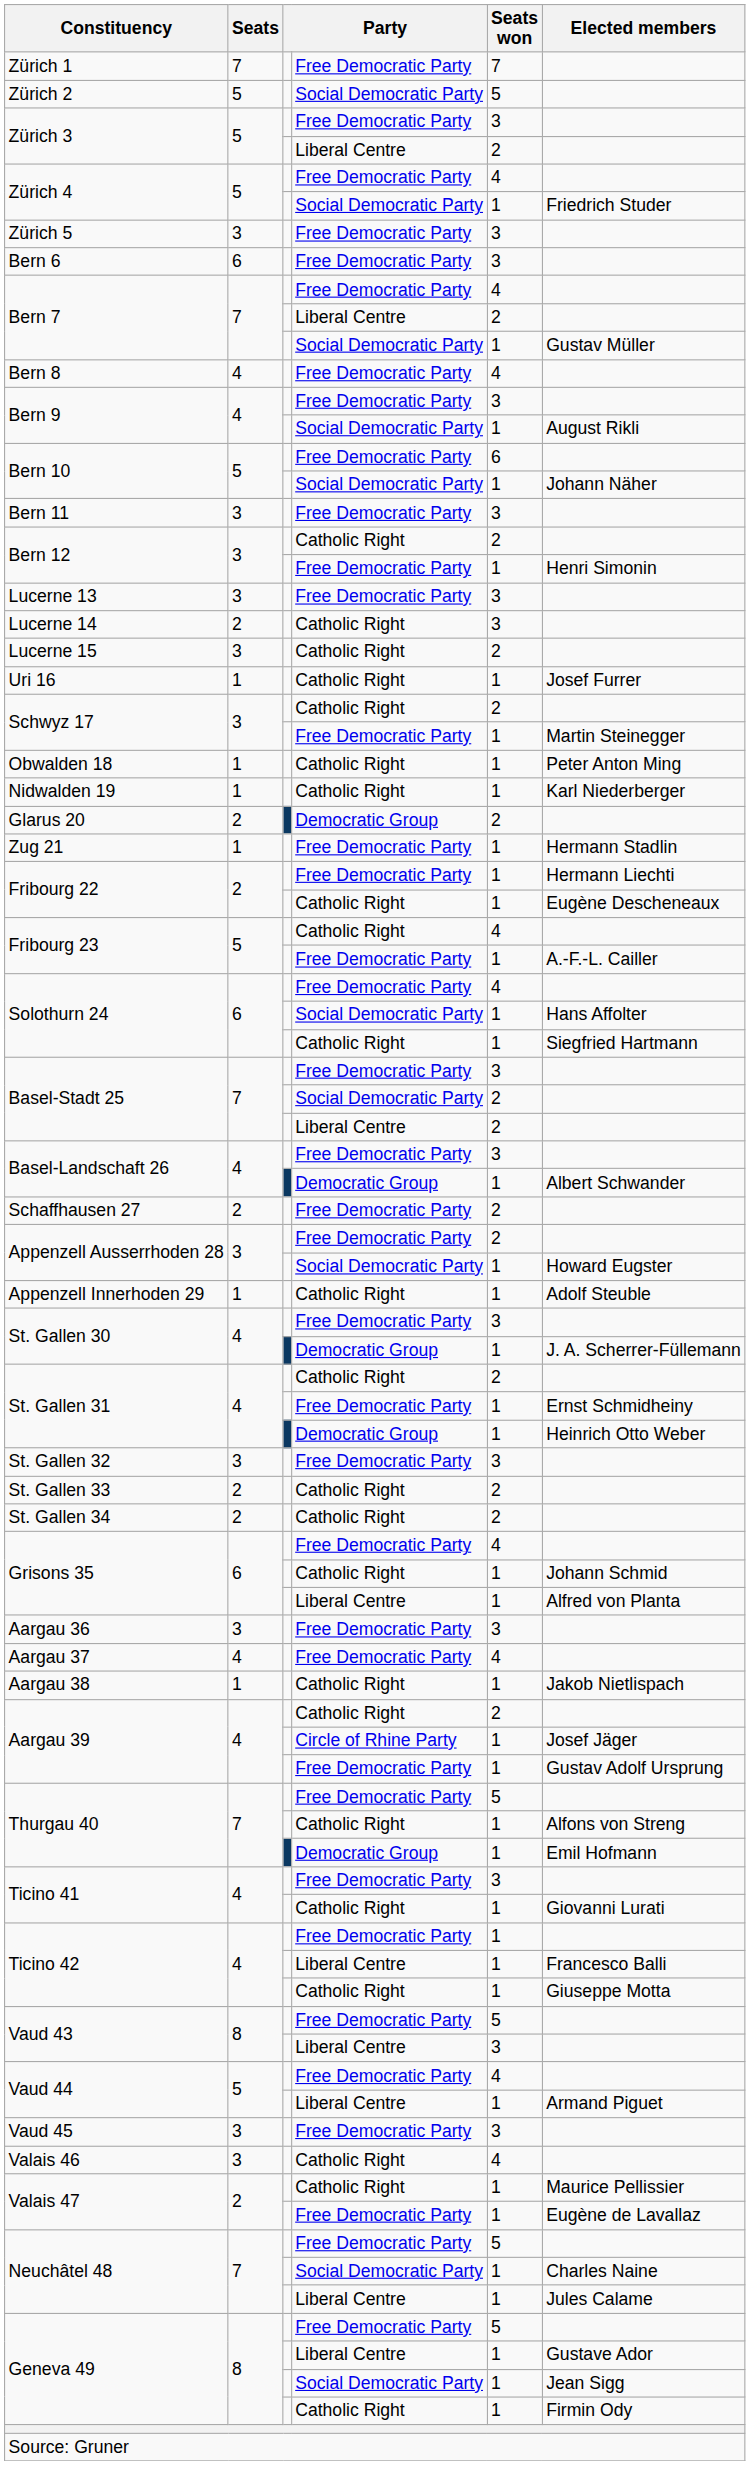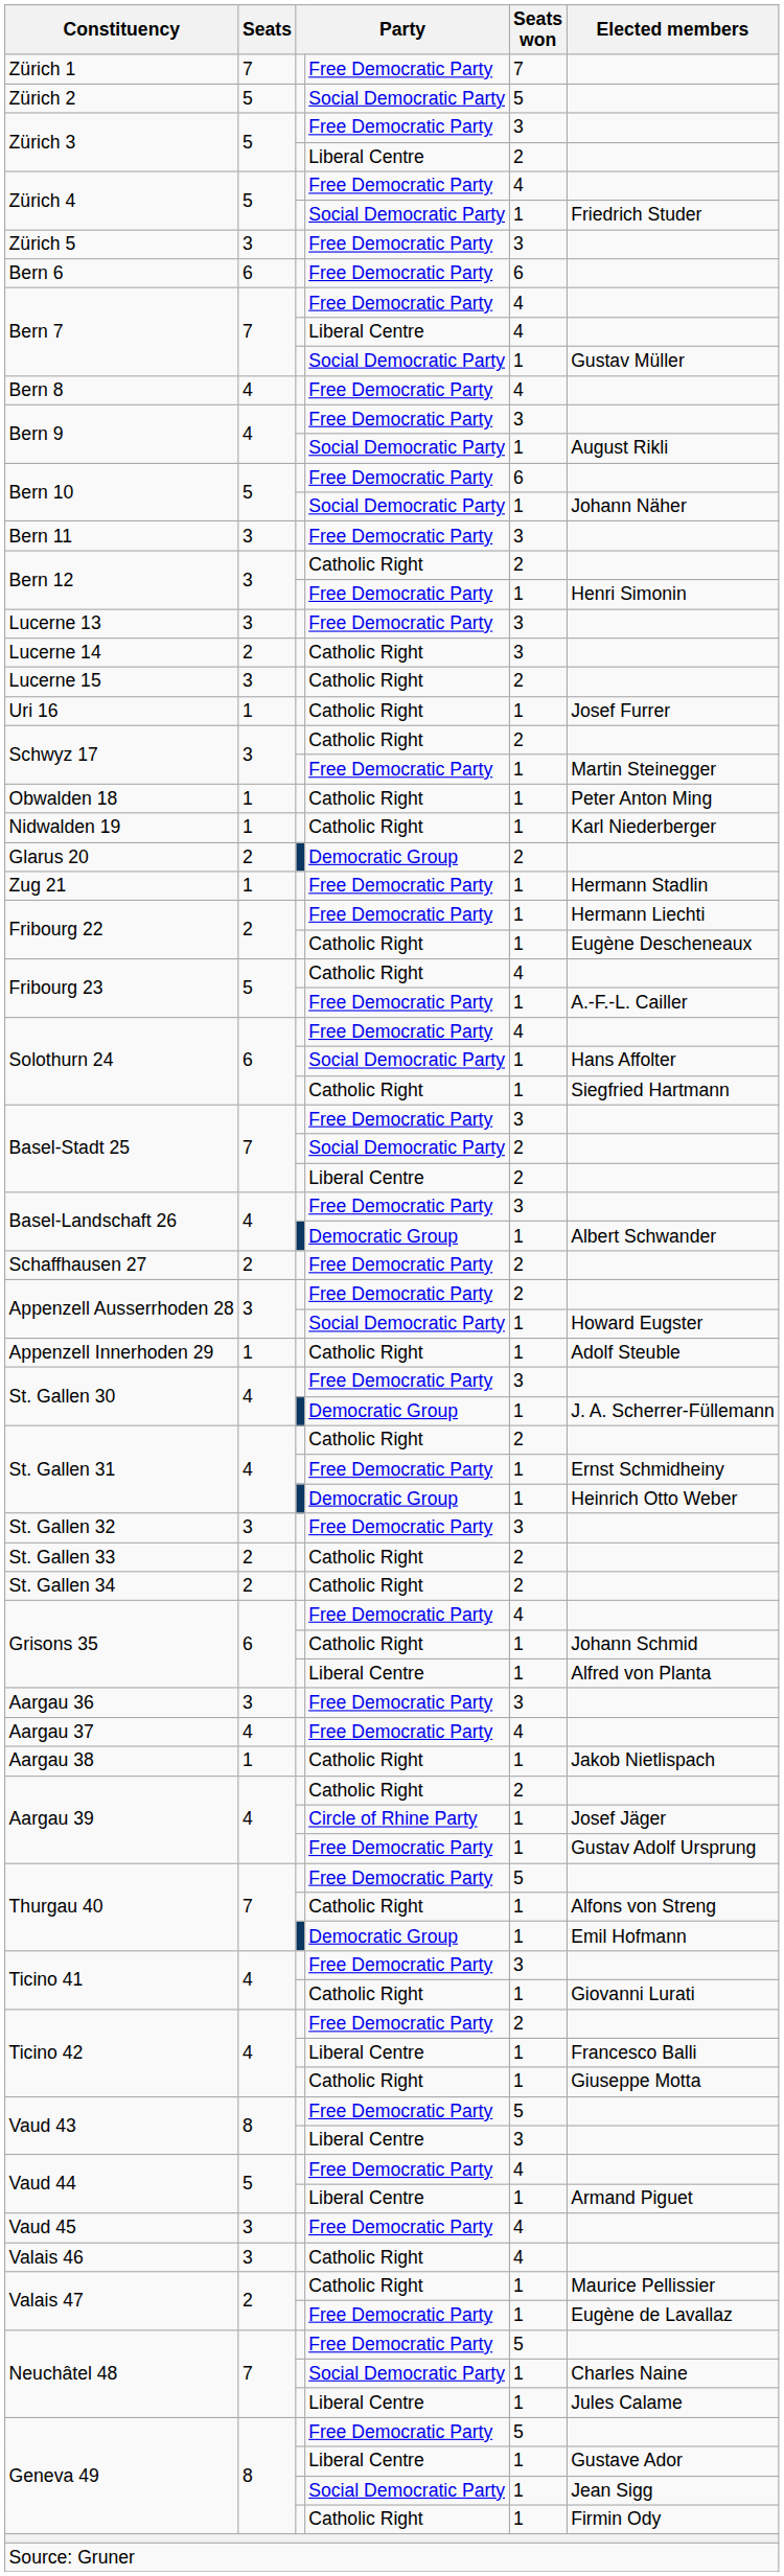Bern 6 | Seats won: 3 -> 6
Bern 7 / Liberal Centre | Seats won: 2 -> 4
Ticino 42 / Free Democratic Party | Seats won: 1 -> 2
Vaud 45 | Seats won: 3 -> 4
